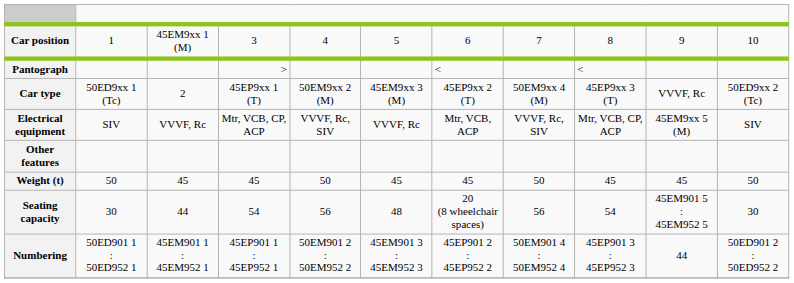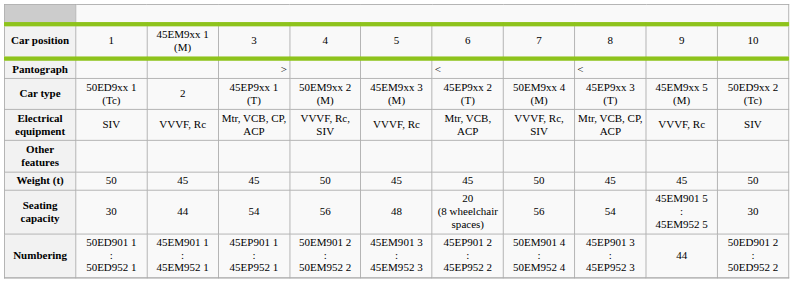Car type | column 10: VVVF, Rc -> 45EM9xx 5 (M)
Electrical equipment | column 10: 45EM9xx 5 (M) -> VVVF, Rc
